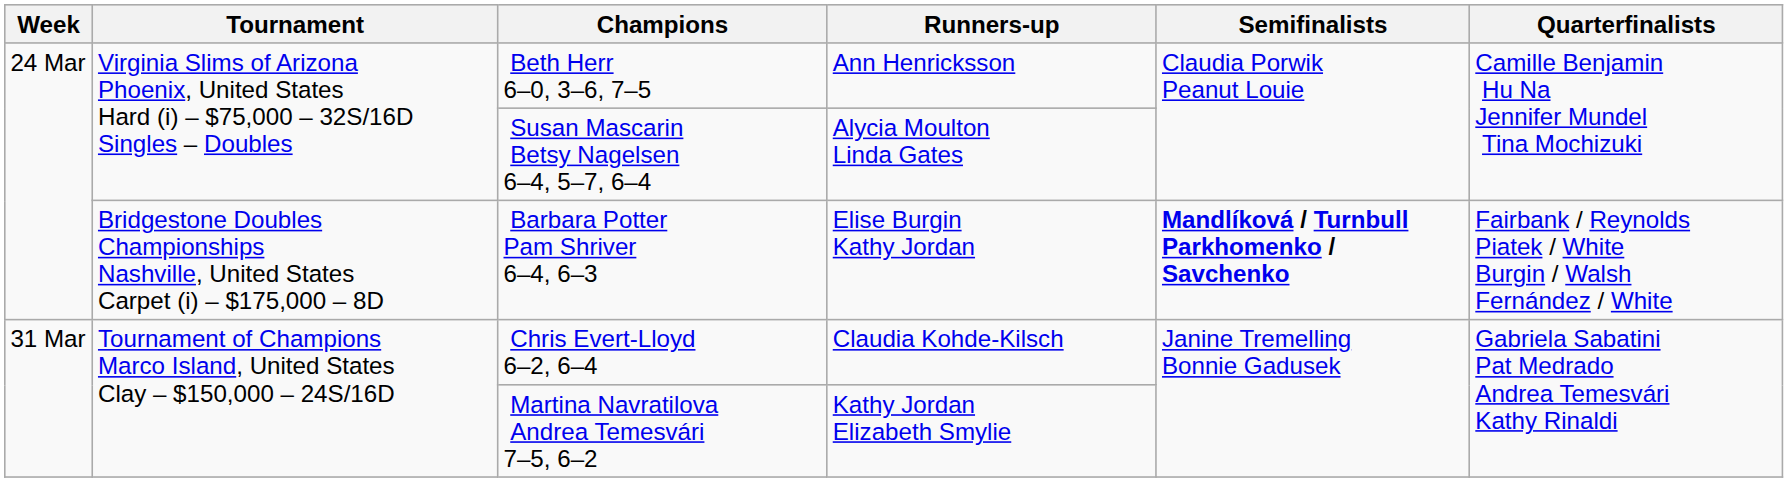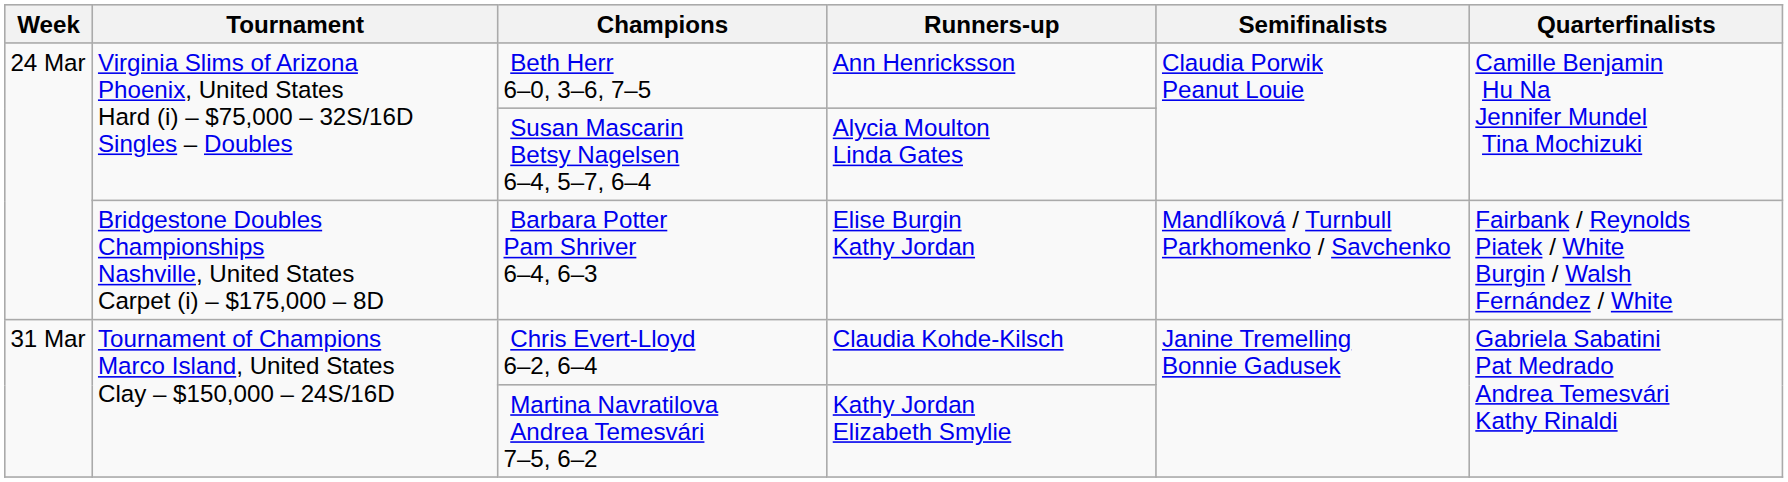Barbara Potter Pam Shriver 6–4, 6–3 | Semifinalists: bold -> normal
